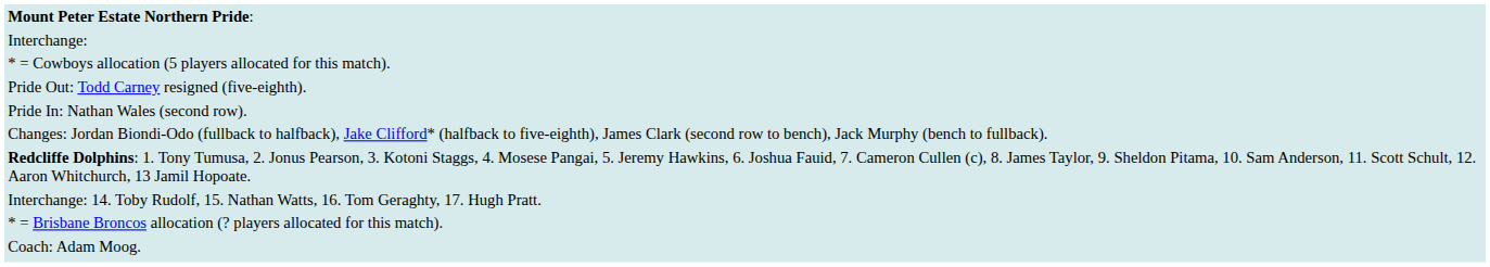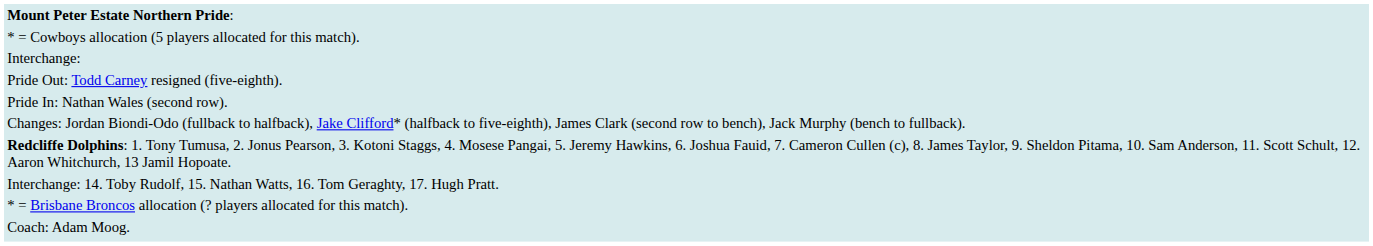row 2 | column 1: Interchange: -> * = Cowboys allocation (5 players allocated for this match).
row 3 | column 1: * = Cowboys allocation (5 players allocated for this match). -> Interchange:
